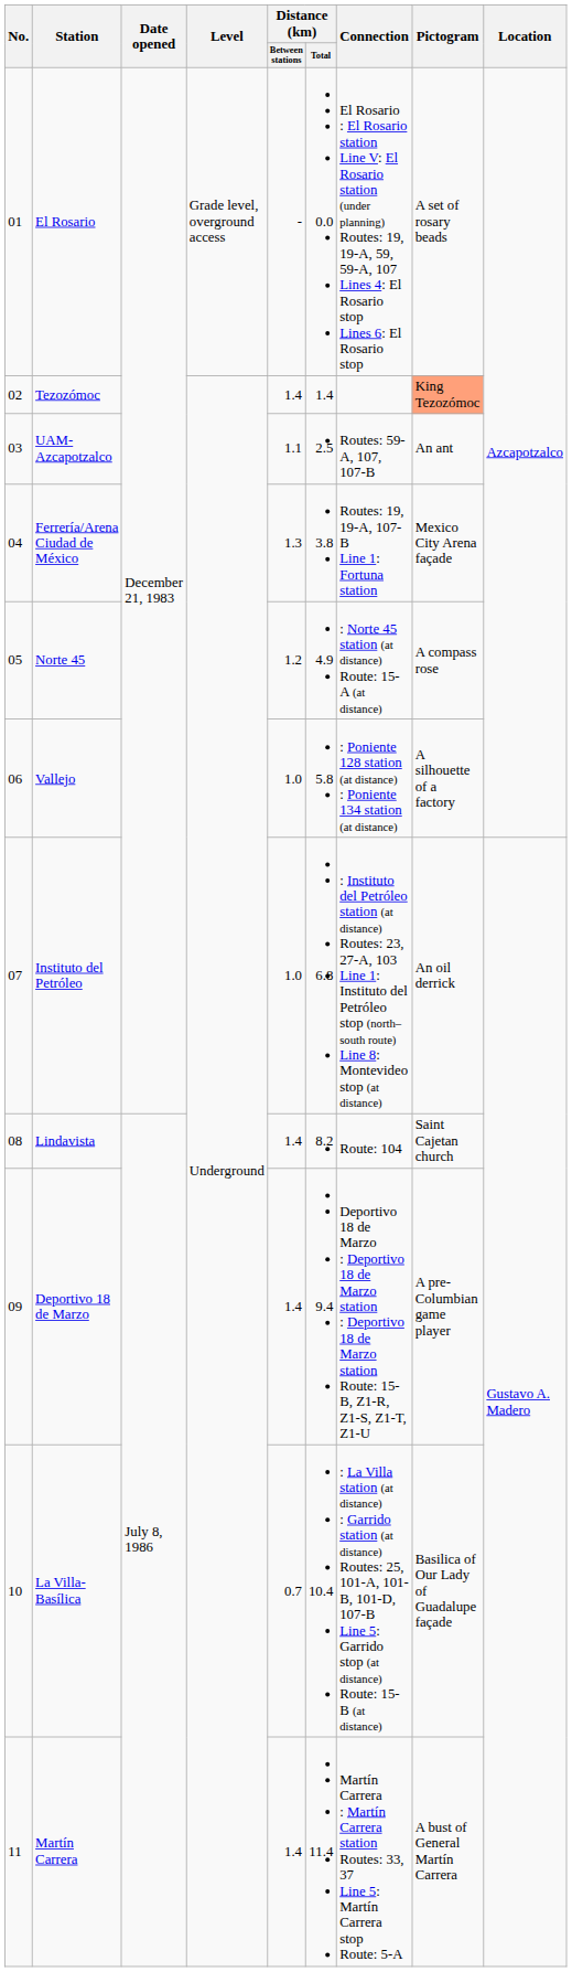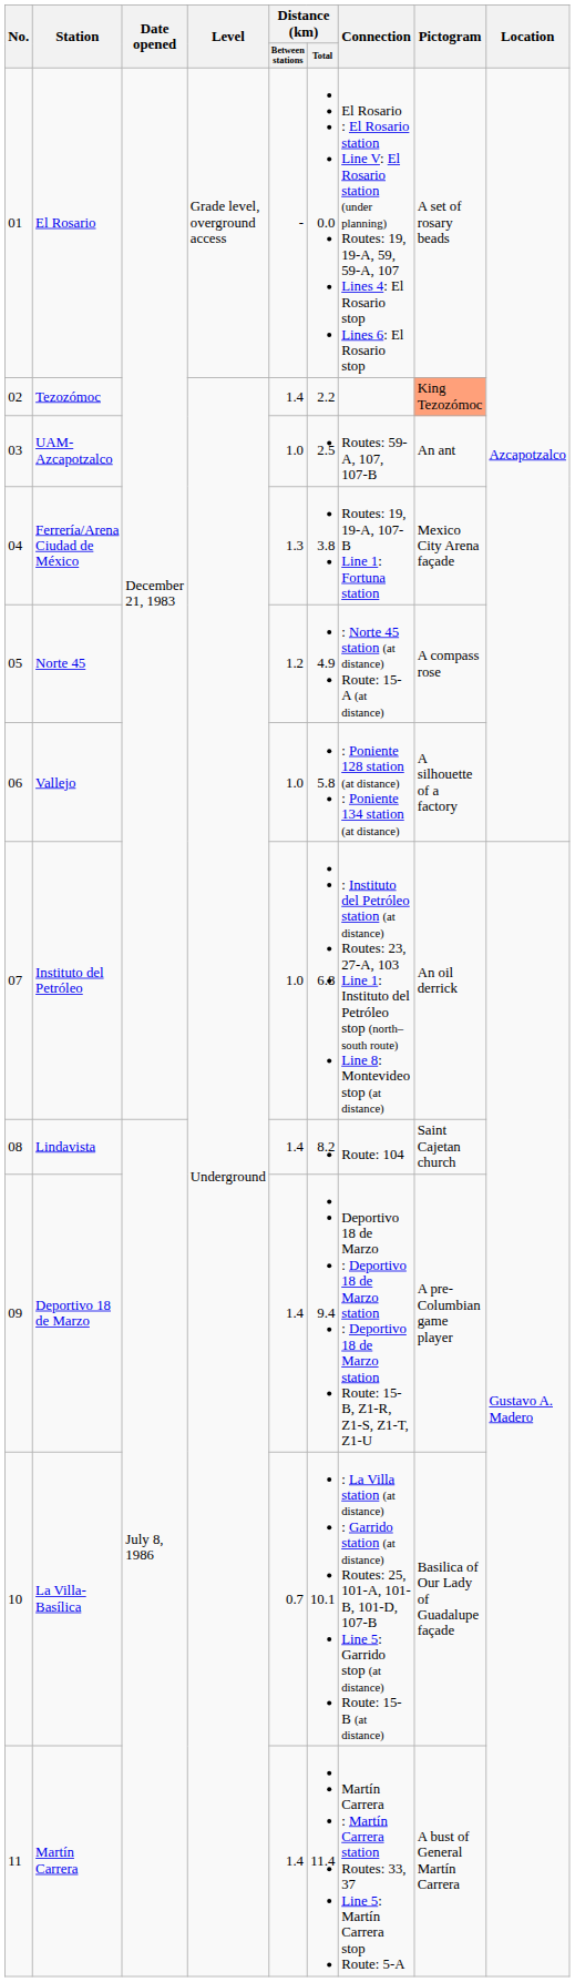Tezozómoc | Distance (km) / Total: 1.4 -> 2.2
UAM-Azcapotzalco | Distance (km) / Between stations: 1.1 -> 1.0
La Villa-Basílica | Distance (km) / Total: 10.4 -> 10.1
